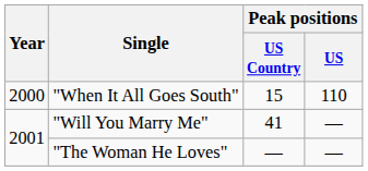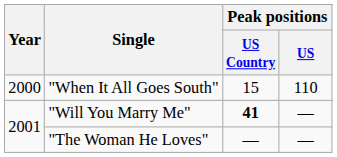"Will You Marry Me" | Peak positions / US Country: normal -> bold
